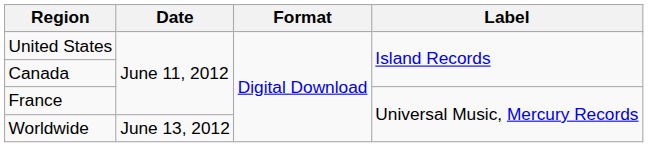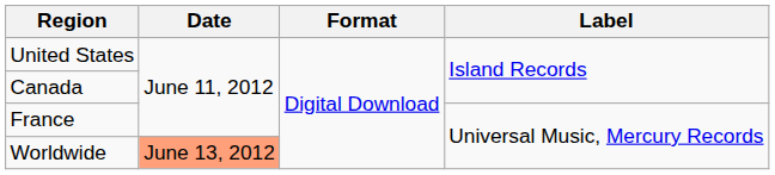Worldwide | Date: no background -> lightsalmon background
